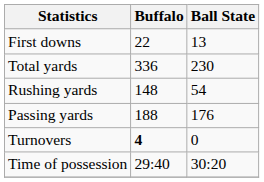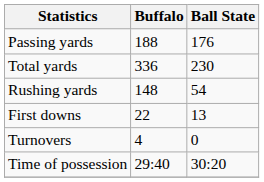rows swapped: First downs <-> Passing yards
Turnovers | Buffalo: bold -> normal
